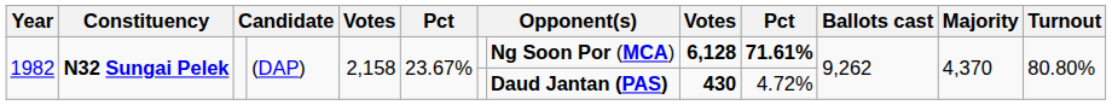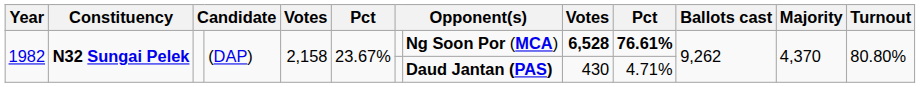row 2 | column 9: 6,128 -> 6,528
row 2 | column 10: 71.61% -> 76.61%
row 3 | column 9: bold -> normal
row 3 | column 10: 4.72% -> 4.71%
